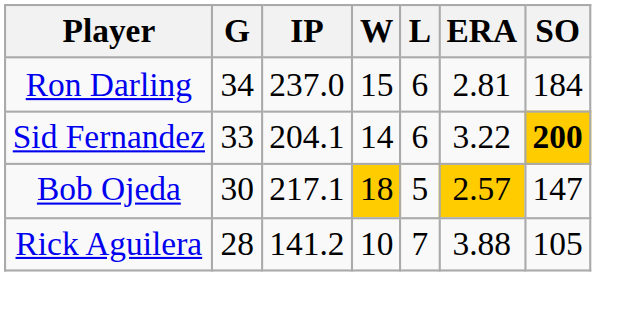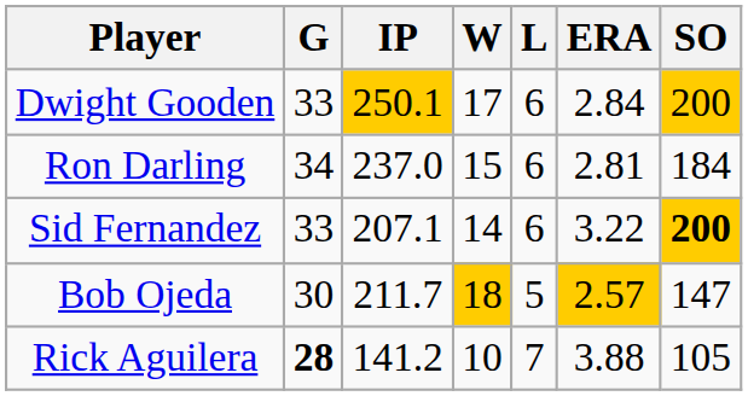+ row: Dwight Gooden | 33 | 250.1 | 17 | 6 | 2.84 | 200
Sid Fernandez | IP: 204.1 -> 207.1
Bob Ojeda | IP: 217.1 -> 211.7
Rick Aguilera | G: normal -> bold
